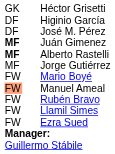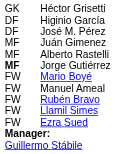Juán Gimenez | column 1: bold -> normal
Alberto Rastelli | column 1: bold -> normal
Jorge Gutiérrez | column 1: normal -> bold
Manuel Ameal | column 1: lightsalmon background -> no background
